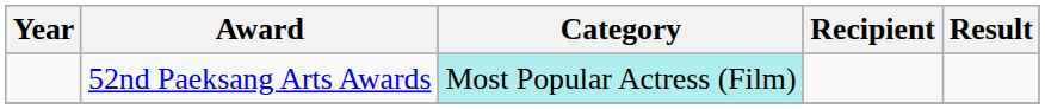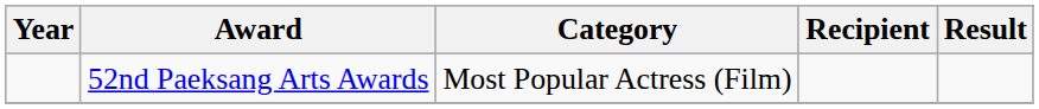52nd Paeksang Arts Awards | Category: paleturquoise background -> no background
